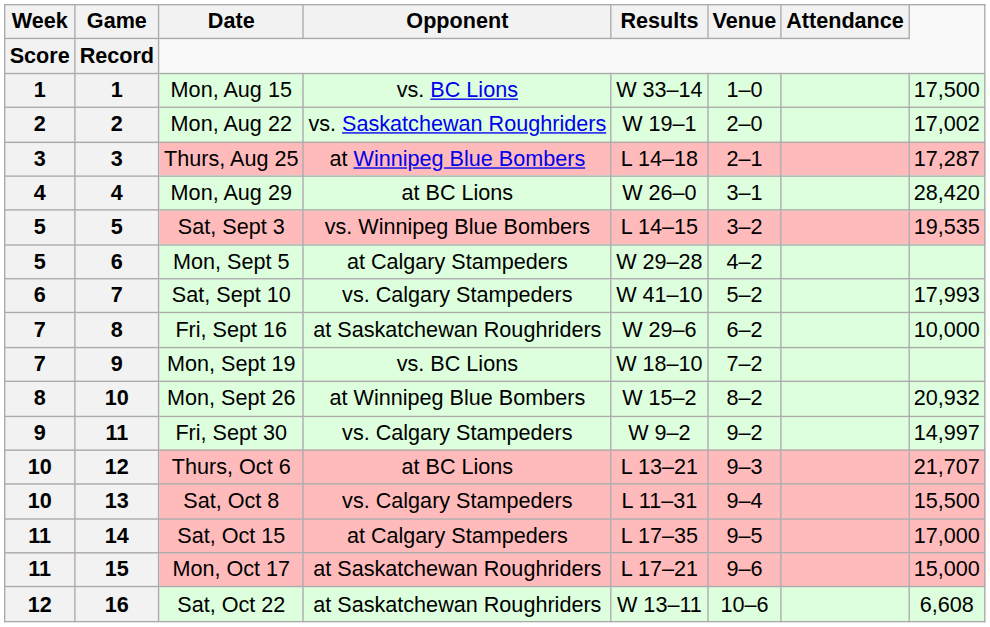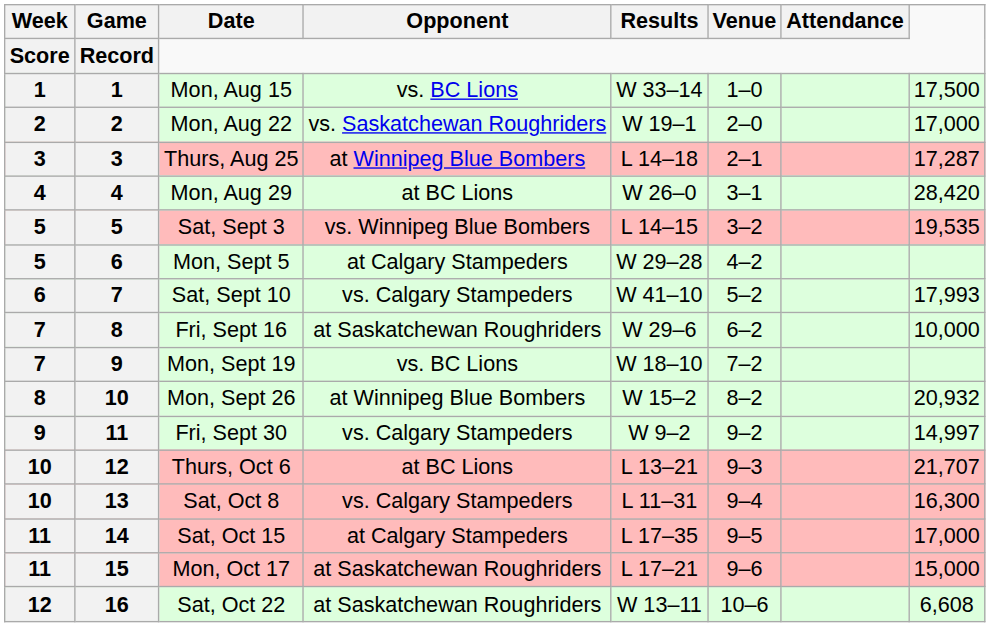Mon, Aug 22 | column 8: 17,002 -> 17,000
Sat, Oct 8 | column 8: 15,500 -> 16,300
